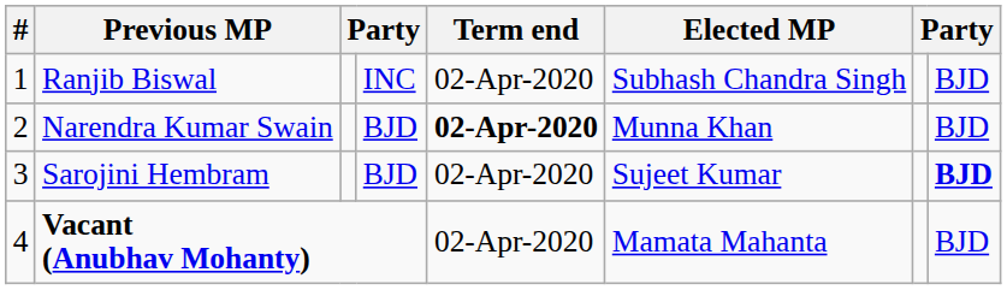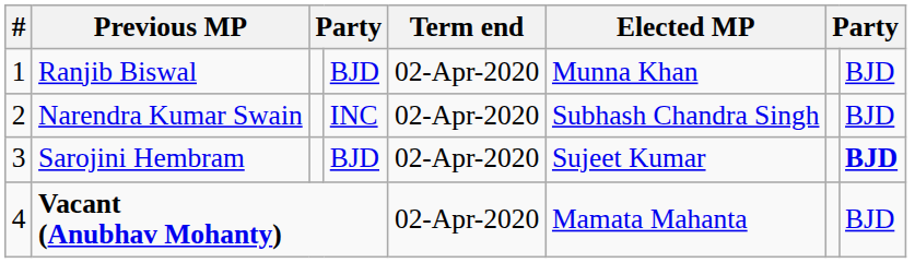Ranjib Biswal | column 4: INC -> BJD
Ranjib Biswal | Elected MP: Subhash Chandra Singh -> Munna Khan
Narendra Kumar Swain | column 4: BJD -> INC
Narendra Kumar Swain | Term end: bold -> normal
Narendra Kumar Swain | Elected MP: Munna Khan -> Subhash Chandra Singh
